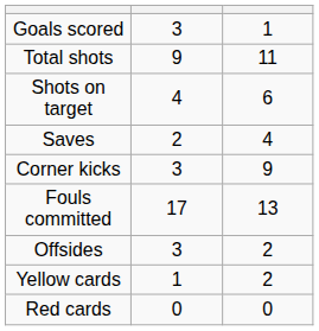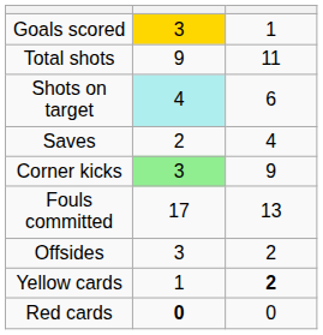Goals scored | column 2: no background -> gold background
Shots on target | column 2: no background -> paleturquoise background
Corner kicks | column 2: no background -> lightgreen background
Yellow cards | column 3: normal -> bold
Red cards | column 2: normal -> bold
